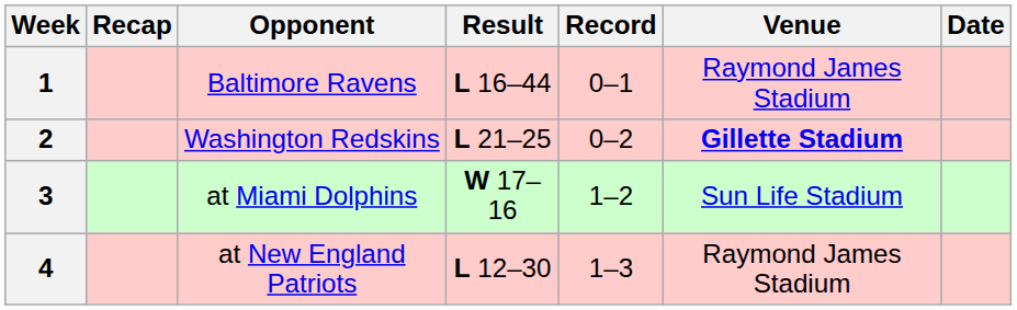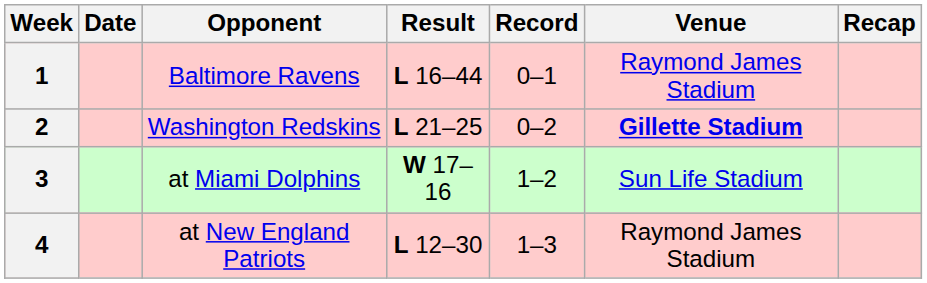columns swapped: Date <-> Recap
